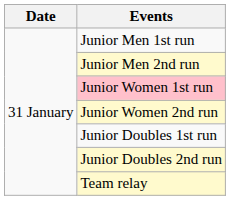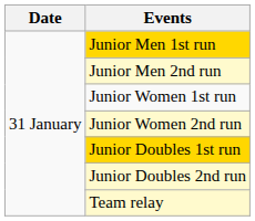Junior Men 1st run | Events: no background -> gold background
Junior Women 1st run | Events: pink background -> no background
Junior Doubles 1st run | Events: no background -> gold background
